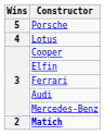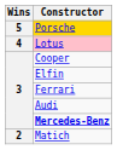Porsche | Constructor: no background -> gold background
Lotus | Constructor: no background -> pink background
Mercedes-Benz | Constructor: normal -> bold
Matich | Constructor: bold -> normal
